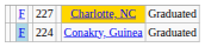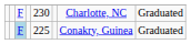row 1 | column 5: 227 -> 230
row 1 | column 7: gold background -> no background
row 2 | column 5: 224 -> 225
